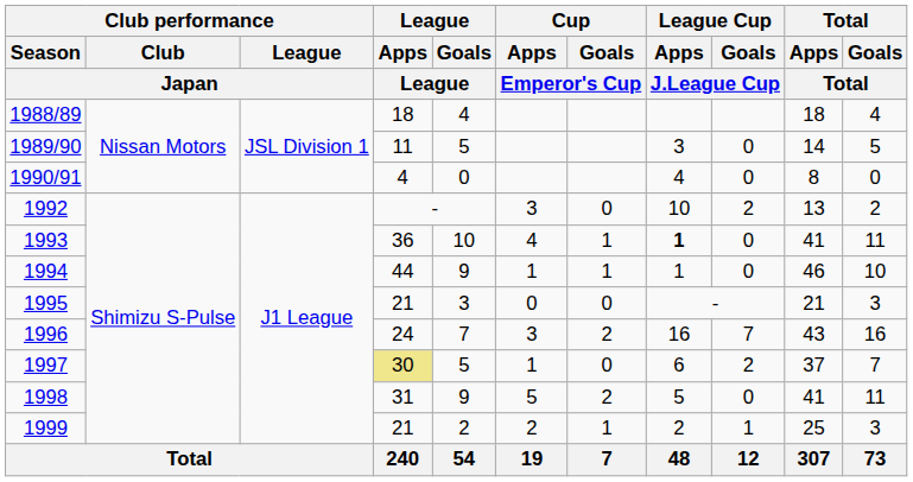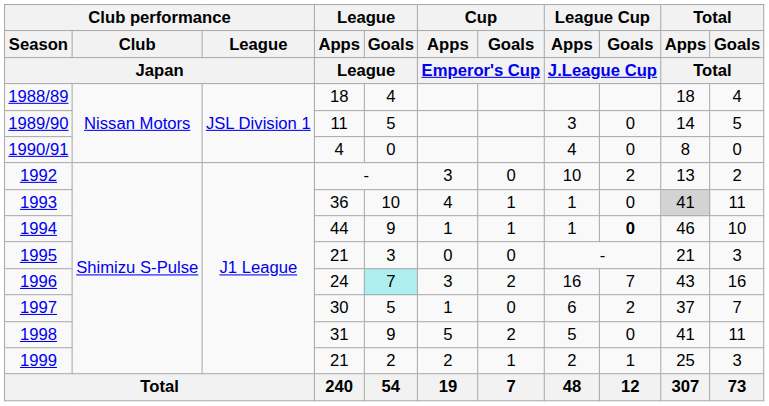1993 | League Cup / Apps / J.League Cup: bold -> normal
1993 | Total / Apps / Total: no background -> lightgrey background
1994 | League Cup / Goals / J.League Cup: normal -> bold
1996 | League / Goals / League: no background -> paleturquoise background
1997 | League / Apps / League: khaki background -> no background
